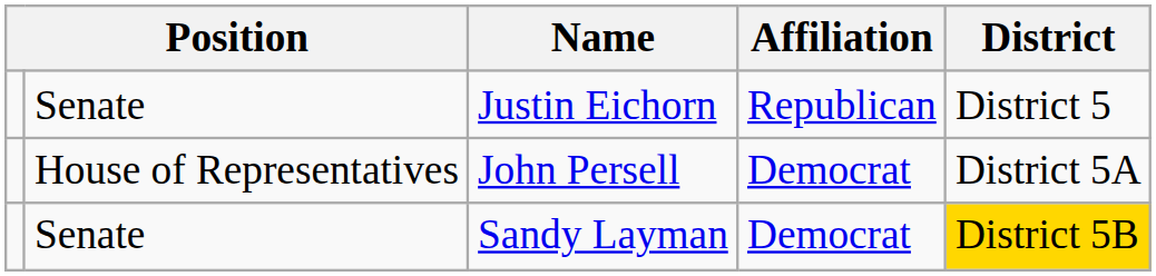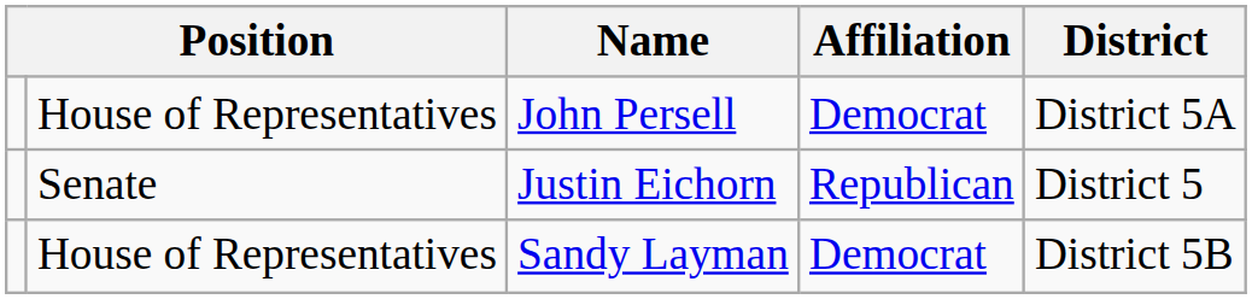rows swapped: Justin Eichorn <-> John Persell
Sandy Layman | column 2: Senate -> House of Representatives
Sandy Layman | District: gold background -> no background
